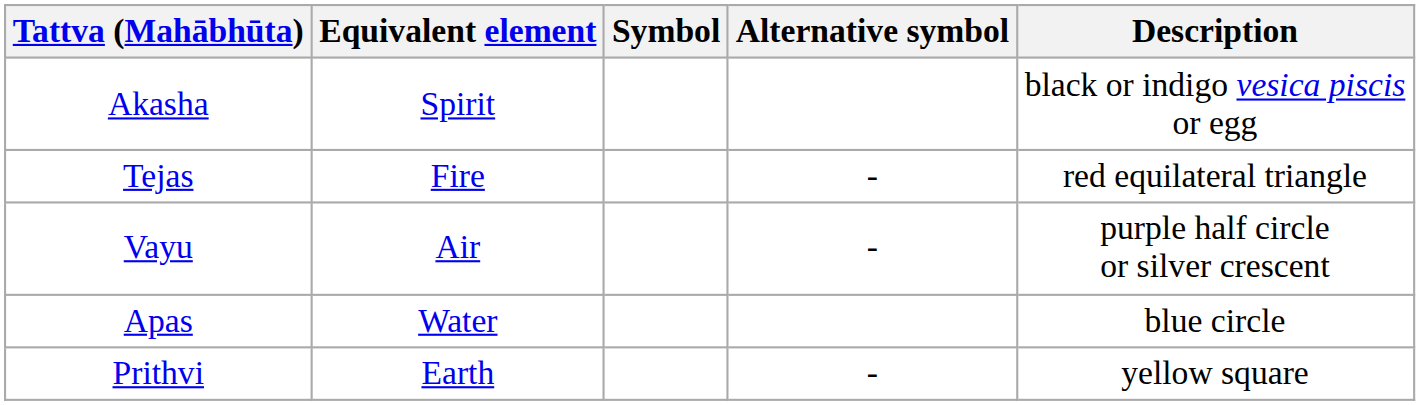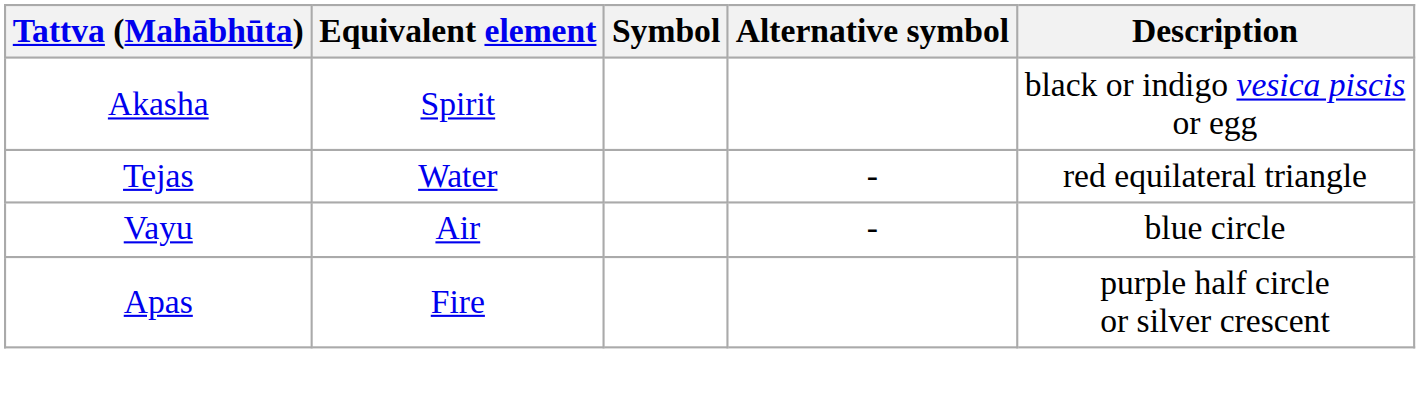Tejas | Equivalent element: Fire -> Water
Vayu | Description: purple half circle or silver crescent -> blue circle
Apas | Equivalent element: Water -> Fire
Apas | Description: blue circle -> purple half circle or silver crescent
- row: Prithvi | Earth | - | yellow square
